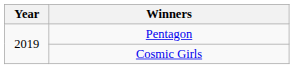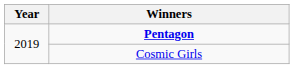Pentagon | Winners: normal -> bold
